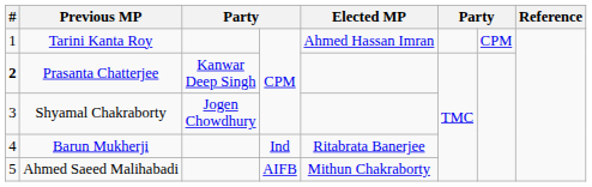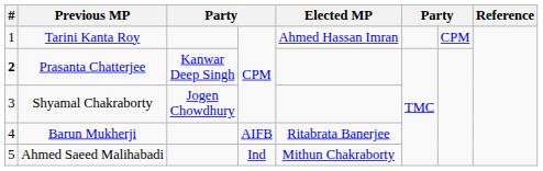Barun Mukherji | column 4: Ind -> AIFB
Ahmed Saeed Malihabadi | column 4: AIFB -> Ind
